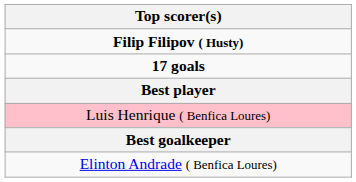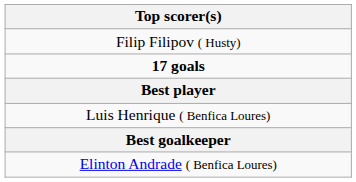Filip Filipov ( Husty) | column 1: bold -> normal
Luis Henrique ( Benfica Loures) | column 1: pink background -> no background
